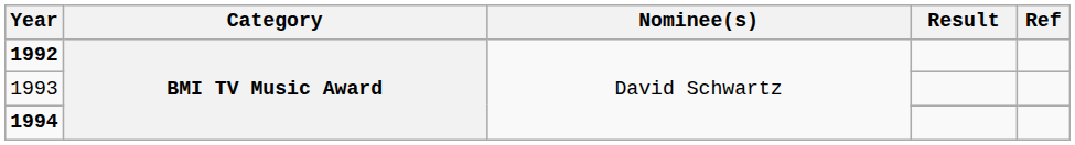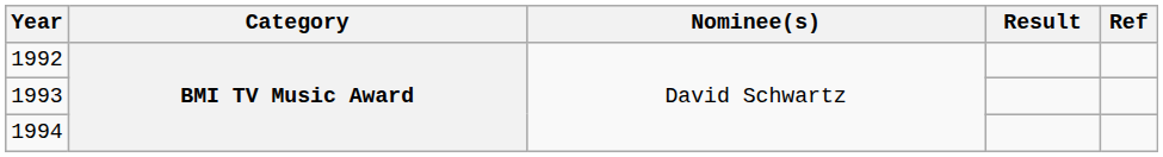1992 | Year: bold -> normal
1994 | Year: bold -> normal
